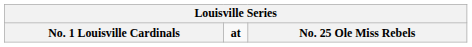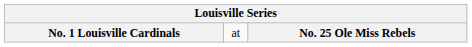No. 1 Louisville Cardinals | column 2: bold -> normal
